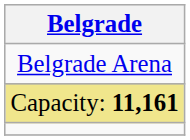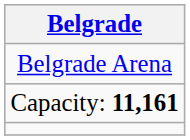row 3 | column 1: khaki background -> no background
